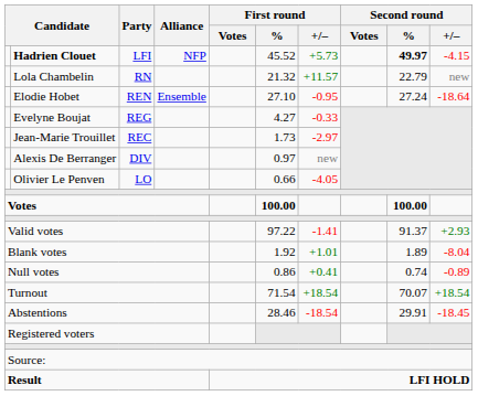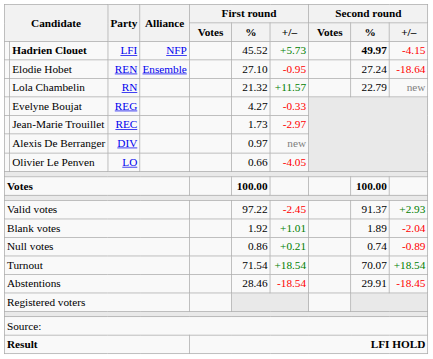rows swapped: Elodie Hobet <-> Lola Chambelin
Valid votes | First round / +/–: -1.41 -> -2.45
Blank votes | Second round / +/–: -8.04 -> -2.04
Null votes | First round / +/–: +0.41 -> +0.21
